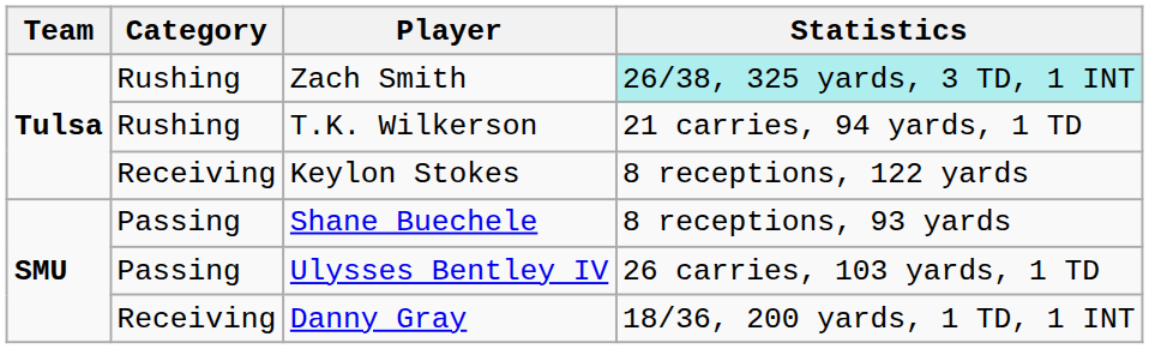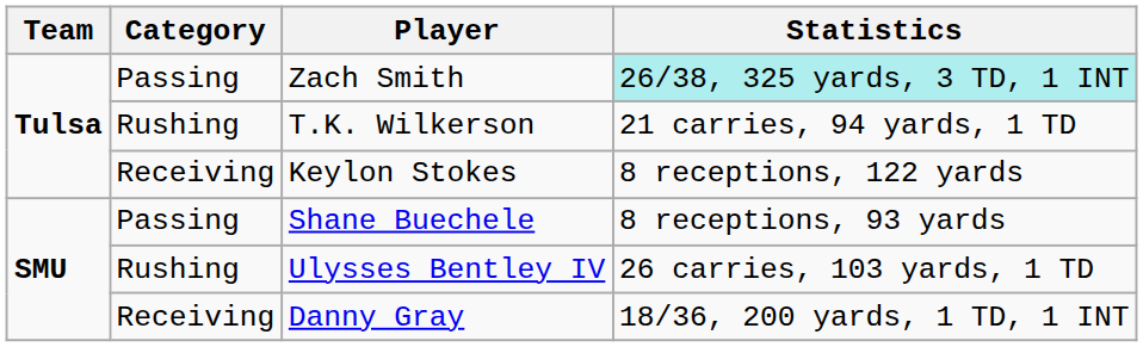Zach Smith | Category: Rushing -> Passing
Ulysses Bentley IV | Category: Passing -> Rushing
